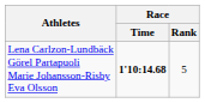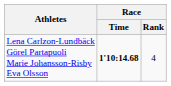row 3 | Race / Rank: 5 -> 4
